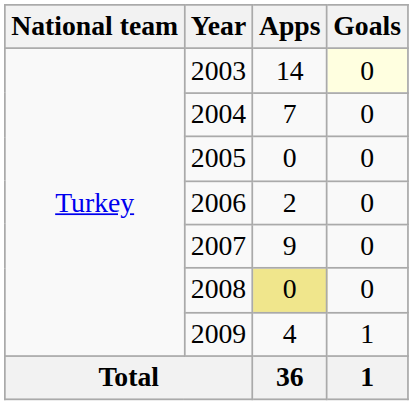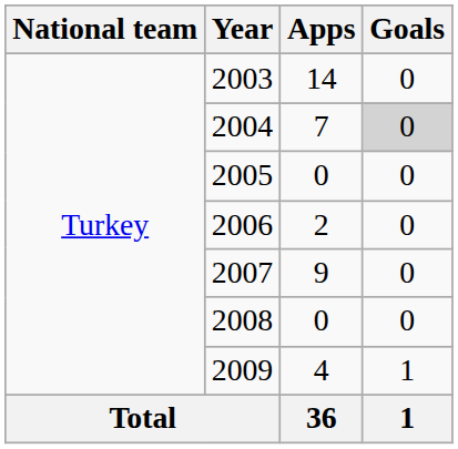2003 | Goals: lightyellow background -> no background
2004 | Goals: no background -> lightgrey background
2008 | Apps: khaki background -> no background
